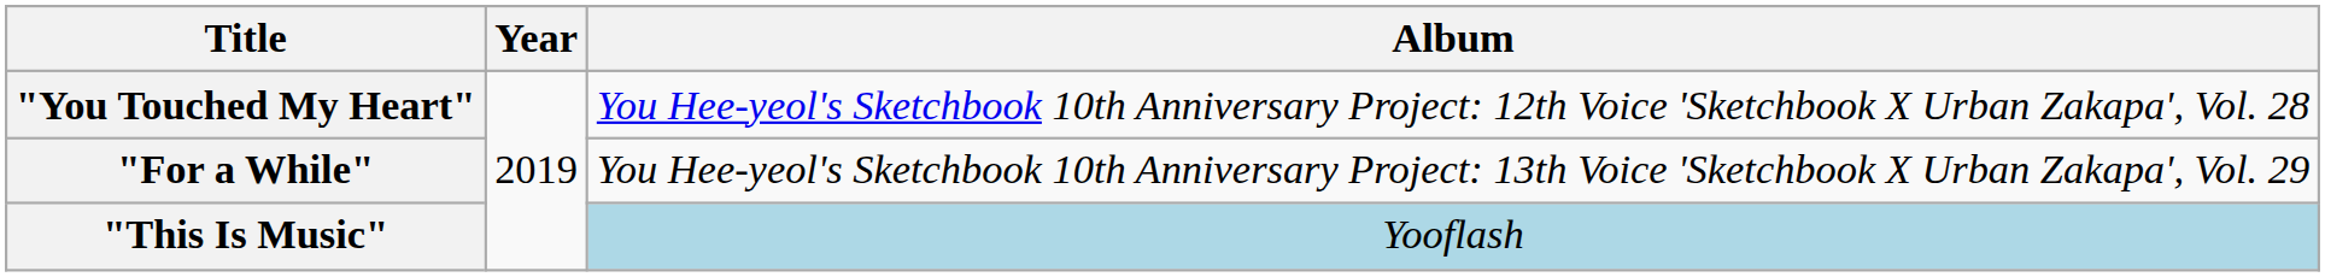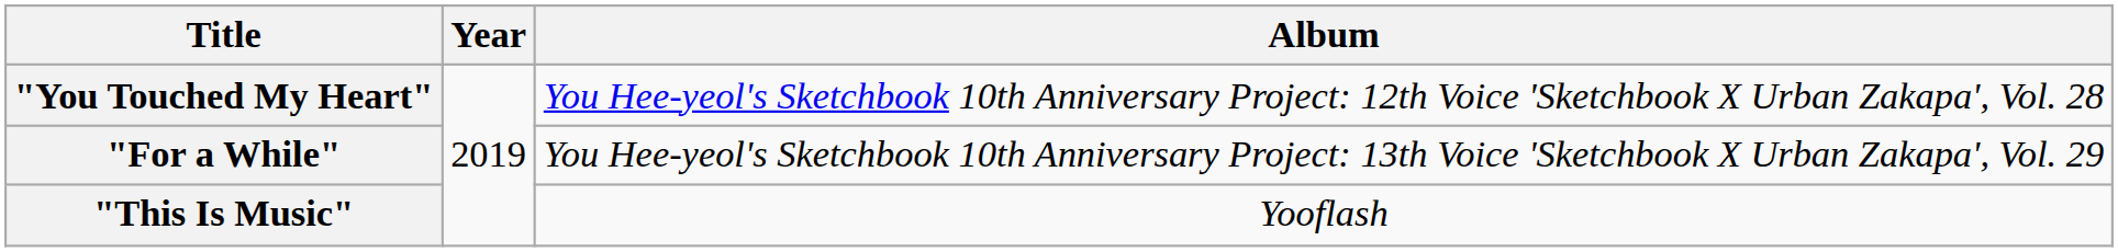"This Is Music" | Album: lightblue background -> no background
